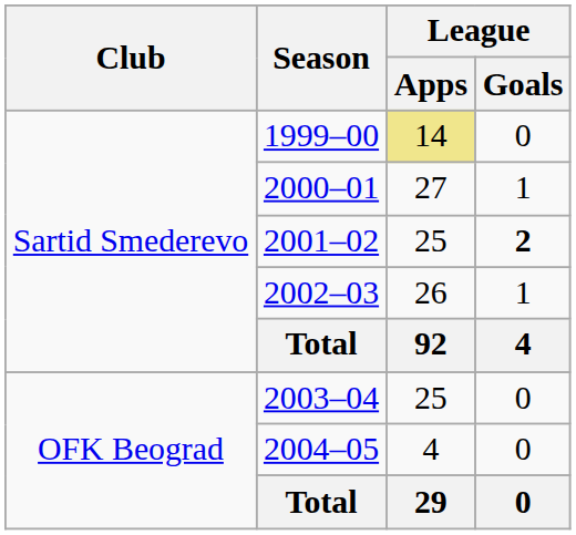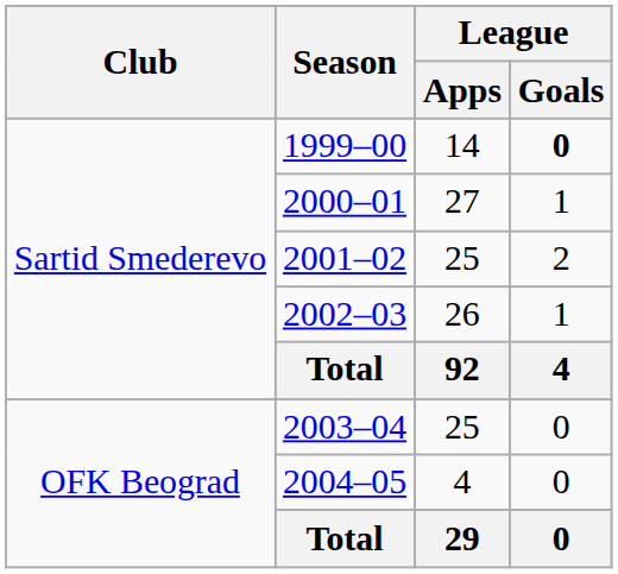1999–00 | League / Apps: khaki background -> no background
1999–00 | League / Goals: normal -> bold
2001–02 | League / Goals: bold -> normal
